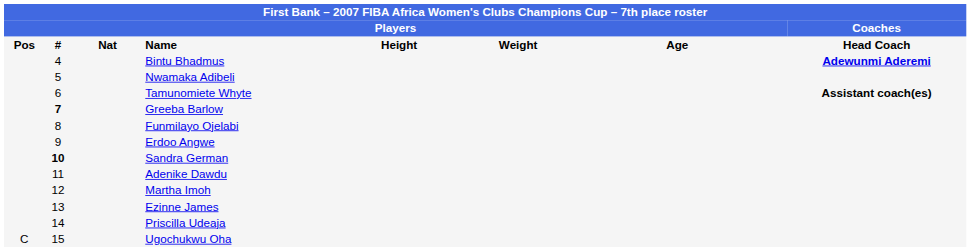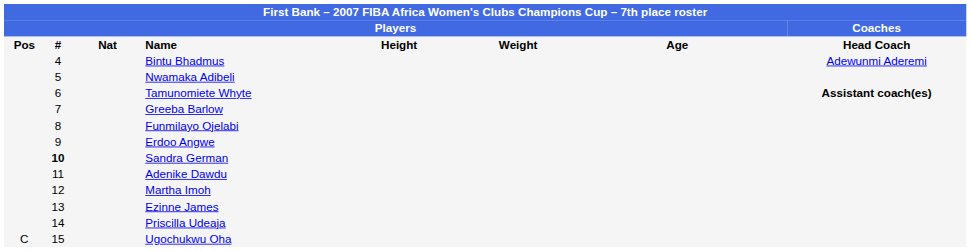Bintu Bhadmus | column 8: bold -> normal
Greeba Barlow | column 2: bold -> normal
